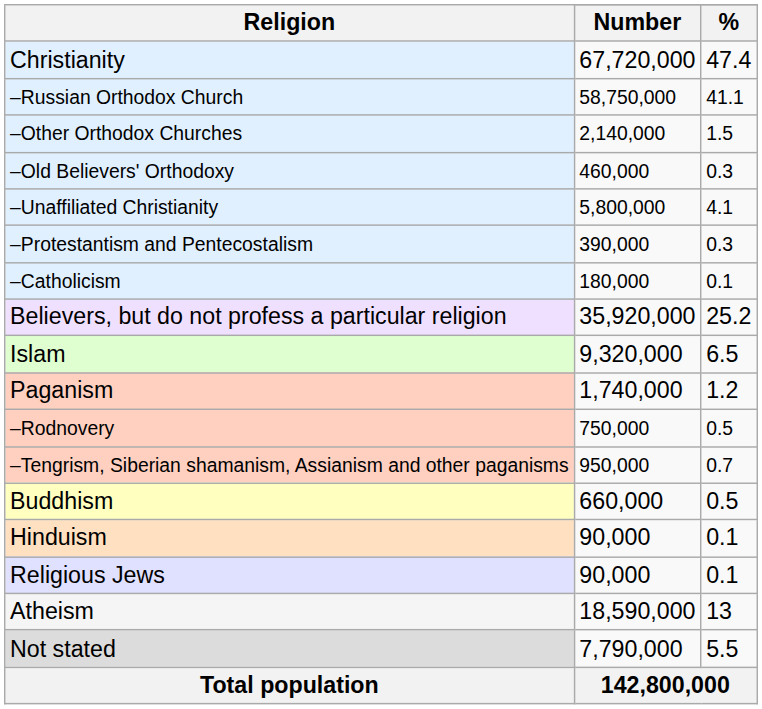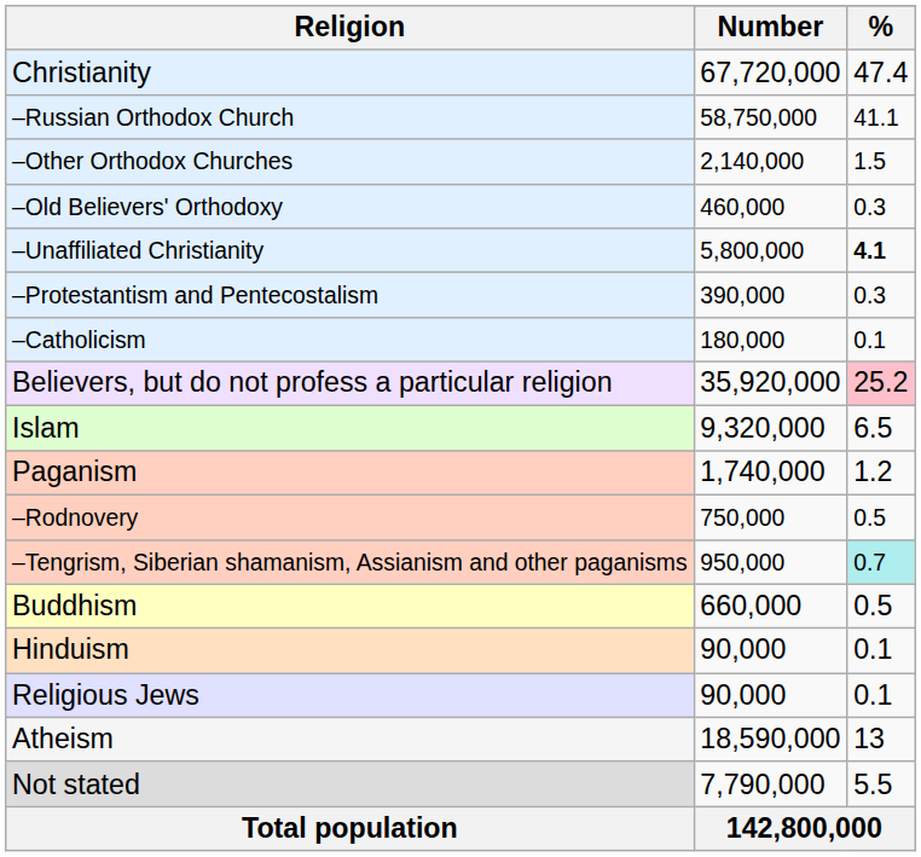–Unaffiliated Christianity | %: normal -> bold
Believers, but do not profess a particular religion | %: no background -> pink background
–Tengrism, Siberian shamanism, Assianism and other paganisms | %: no background -> paleturquoise background
